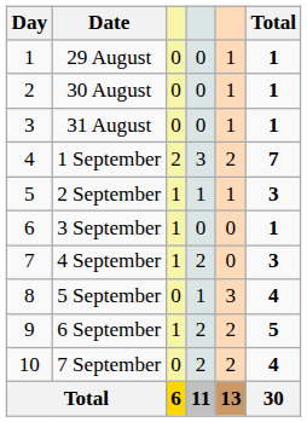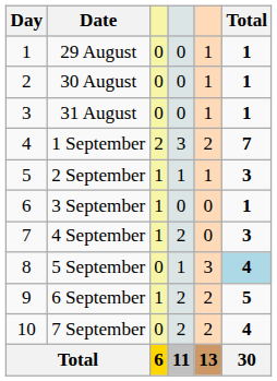5 September | Total: no background -> lightblue background
